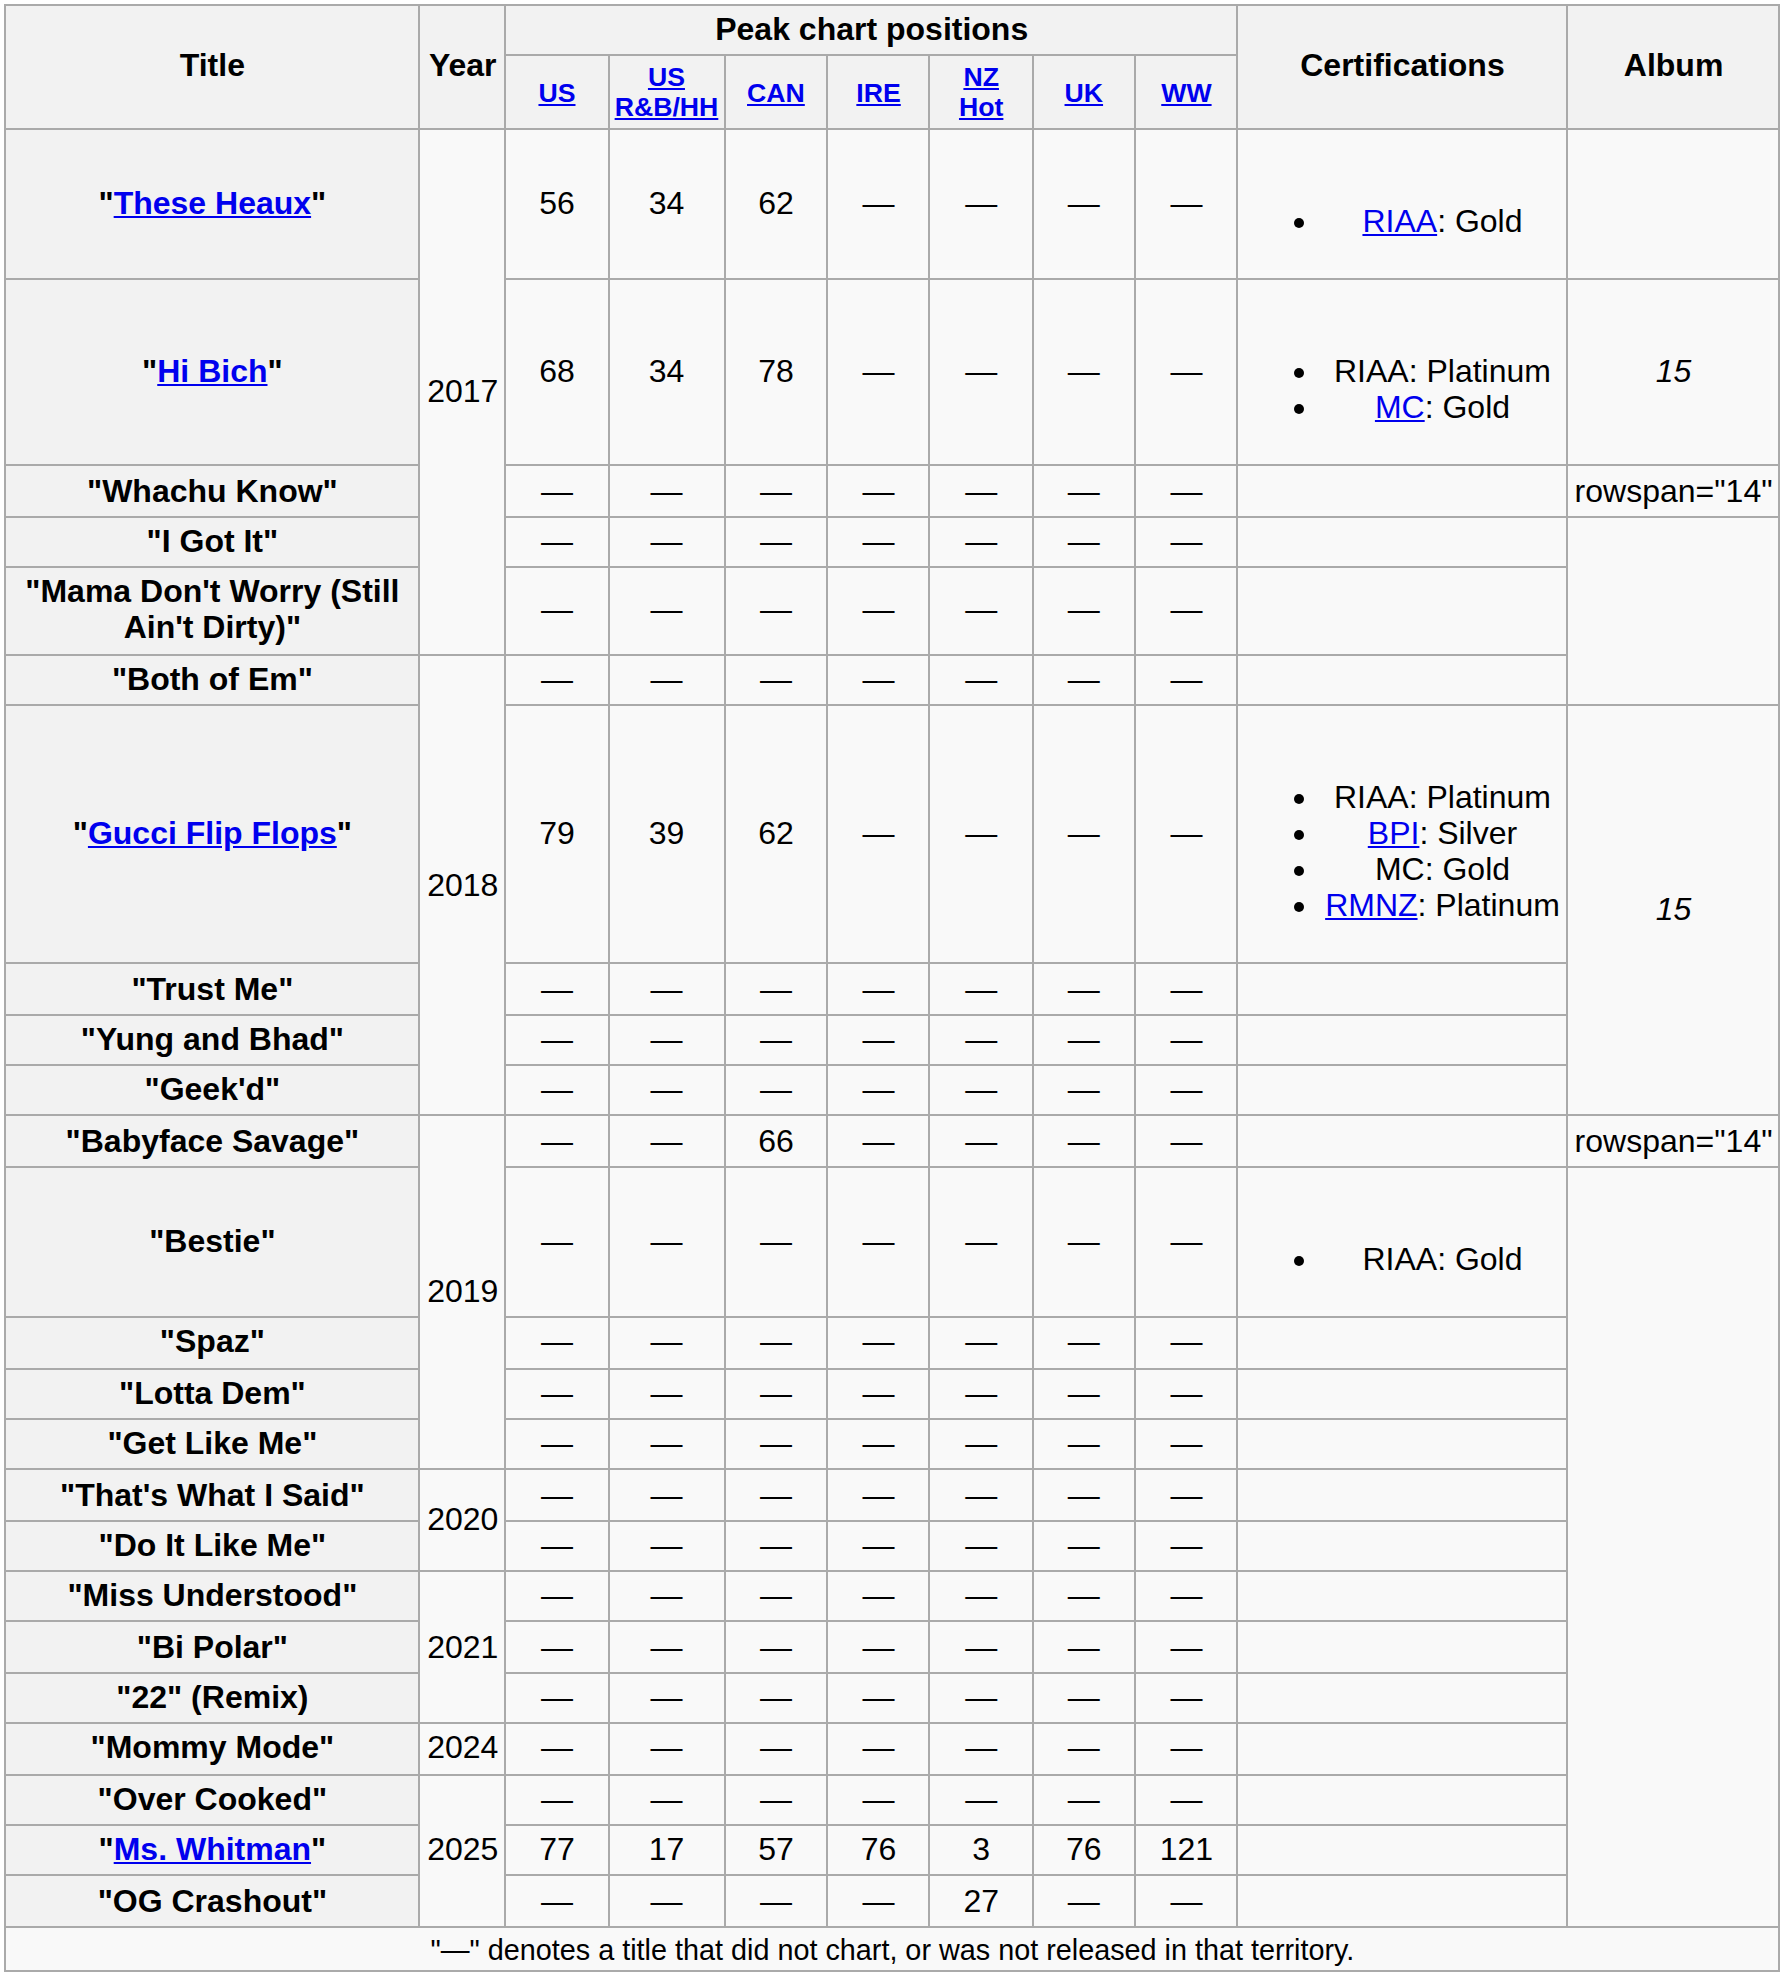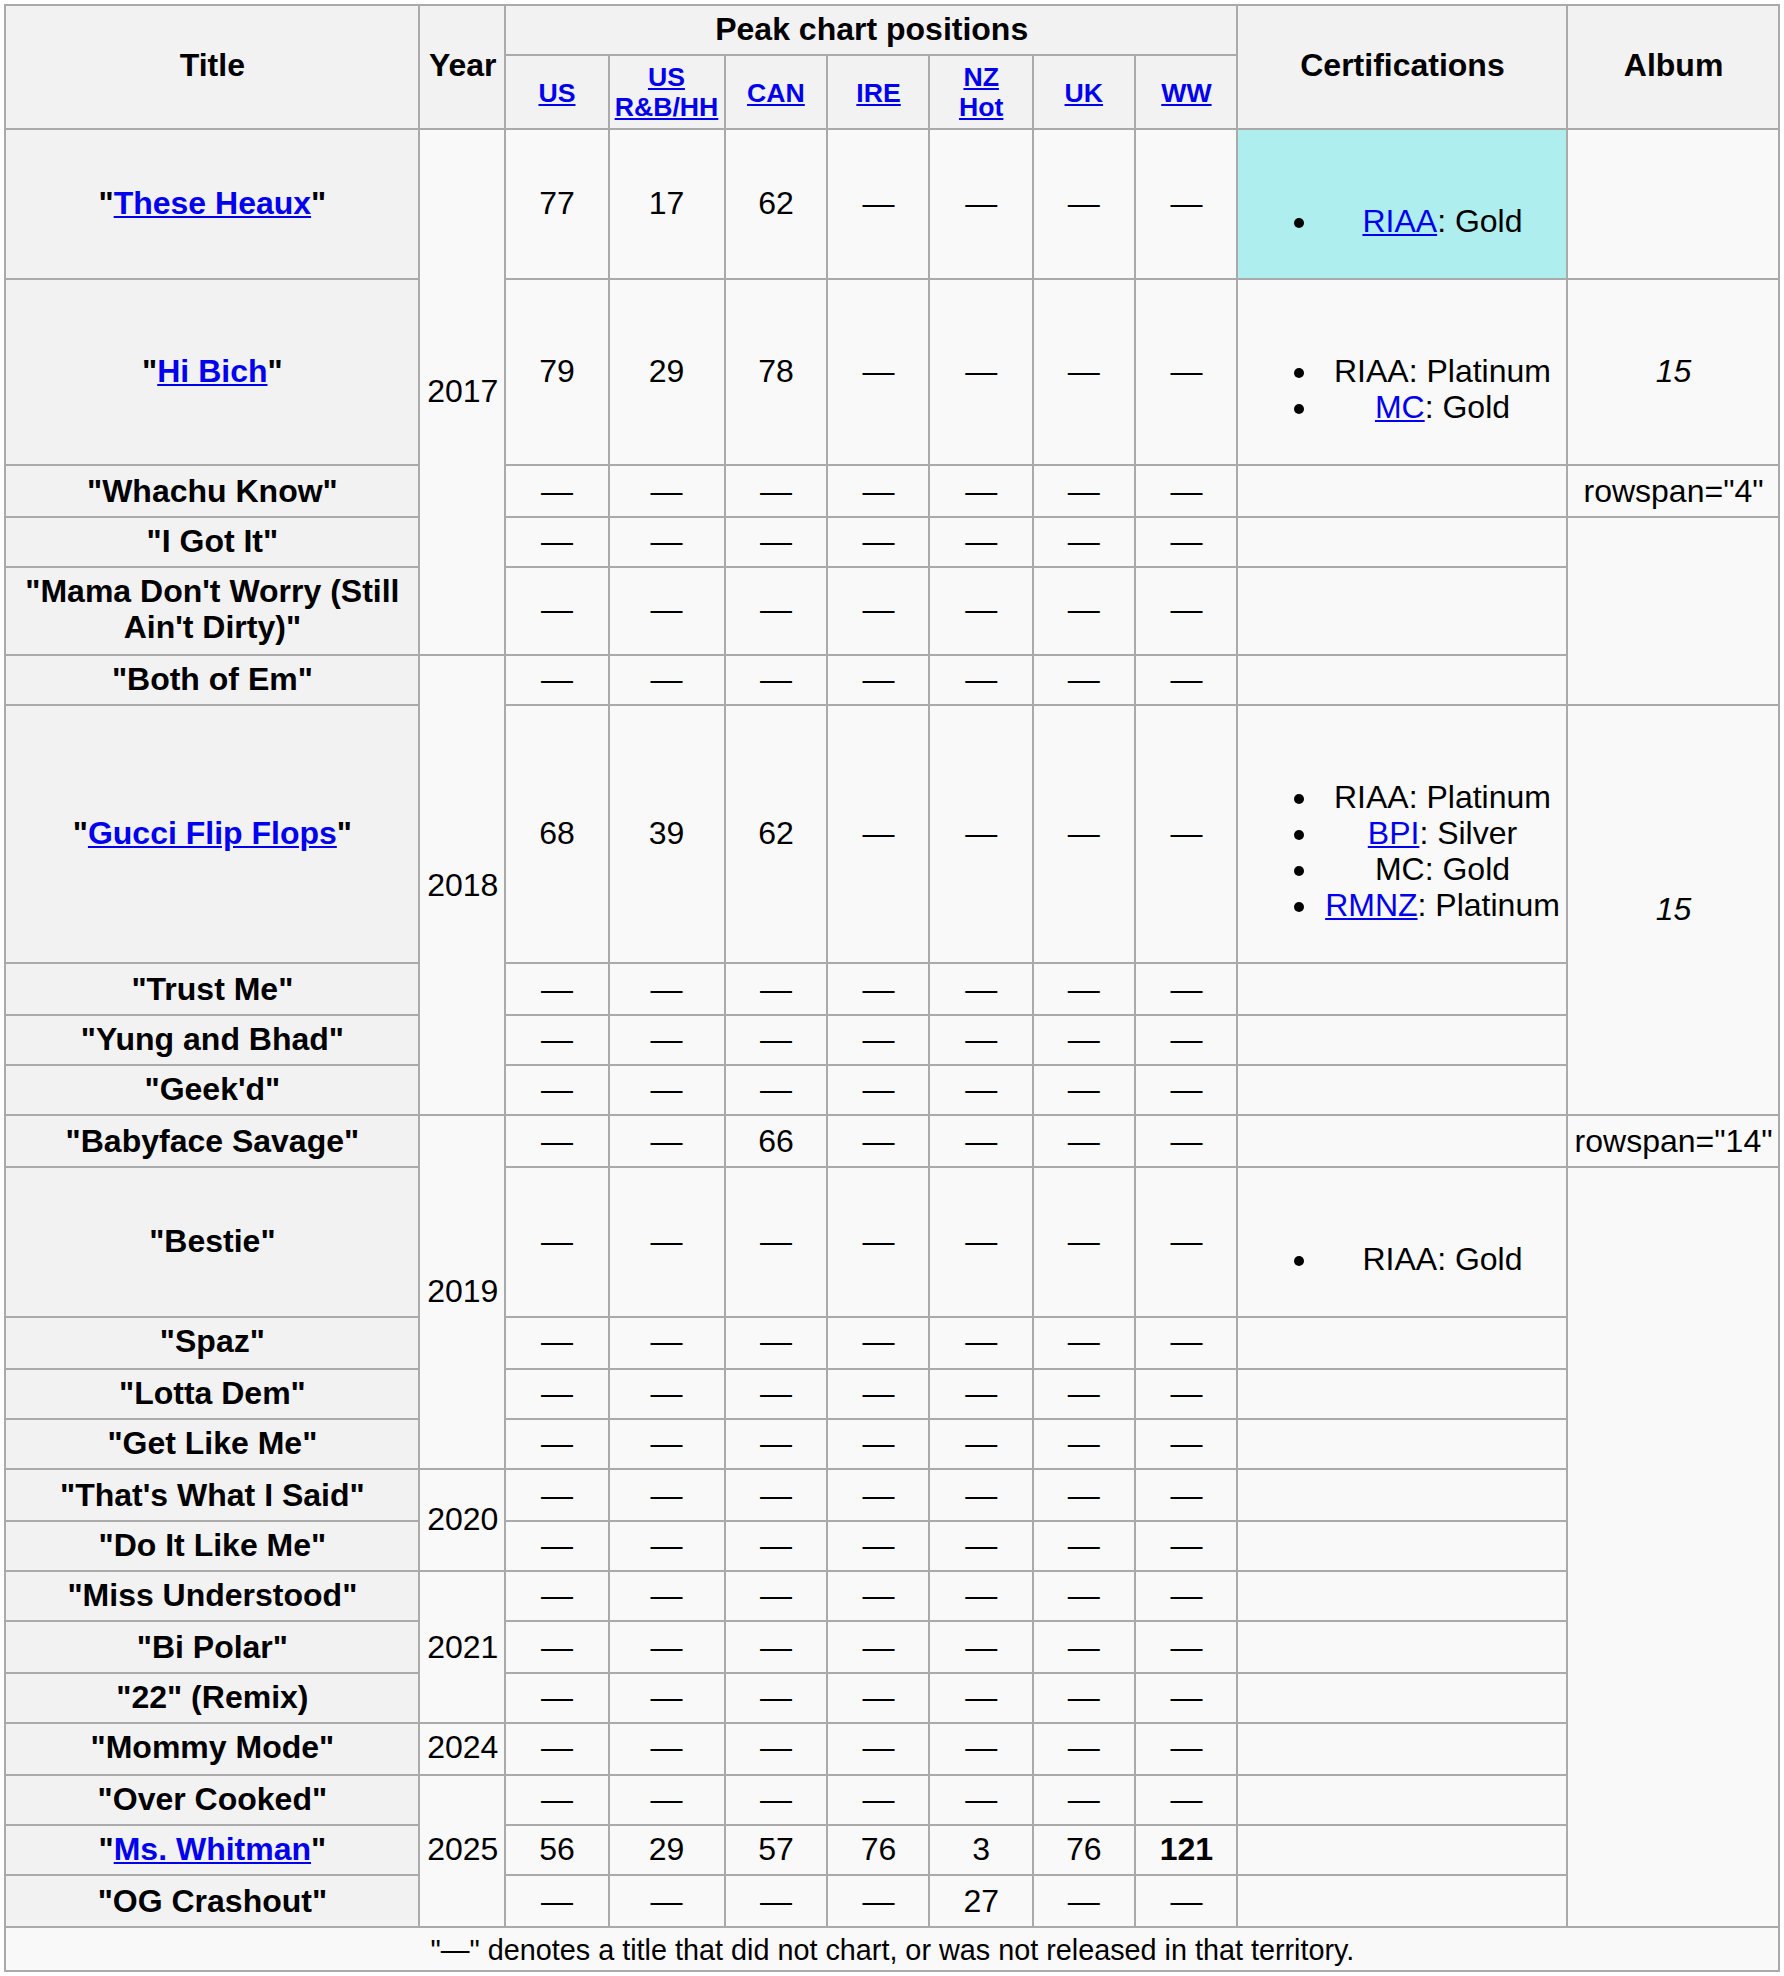"These Heaux" | Peak chart positions / US: 56 -> 77
"These Heaux" | Peak chart positions / US R&B/HH: 34 -> 17
"These Heaux" | Certifications: no background -> paleturquoise background
"Hi Bich" | Peak chart positions / US: 68 -> 79
"Hi Bich" | Peak chart positions / US R&B/HH: 34 -> 29
"Whachu Know" | Album: rowspan="14" -> rowspan="4"
"Gucci Flip Flops" | Peak chart positions / US: 79 -> 68
"Ms. Whitman" | Peak chart positions / US: 77 -> 56
"Ms. Whitman" | Peak chart positions / US R&B/HH: 17 -> 29
"Ms. Whitman" | Peak chart positions / WW: normal -> bold
